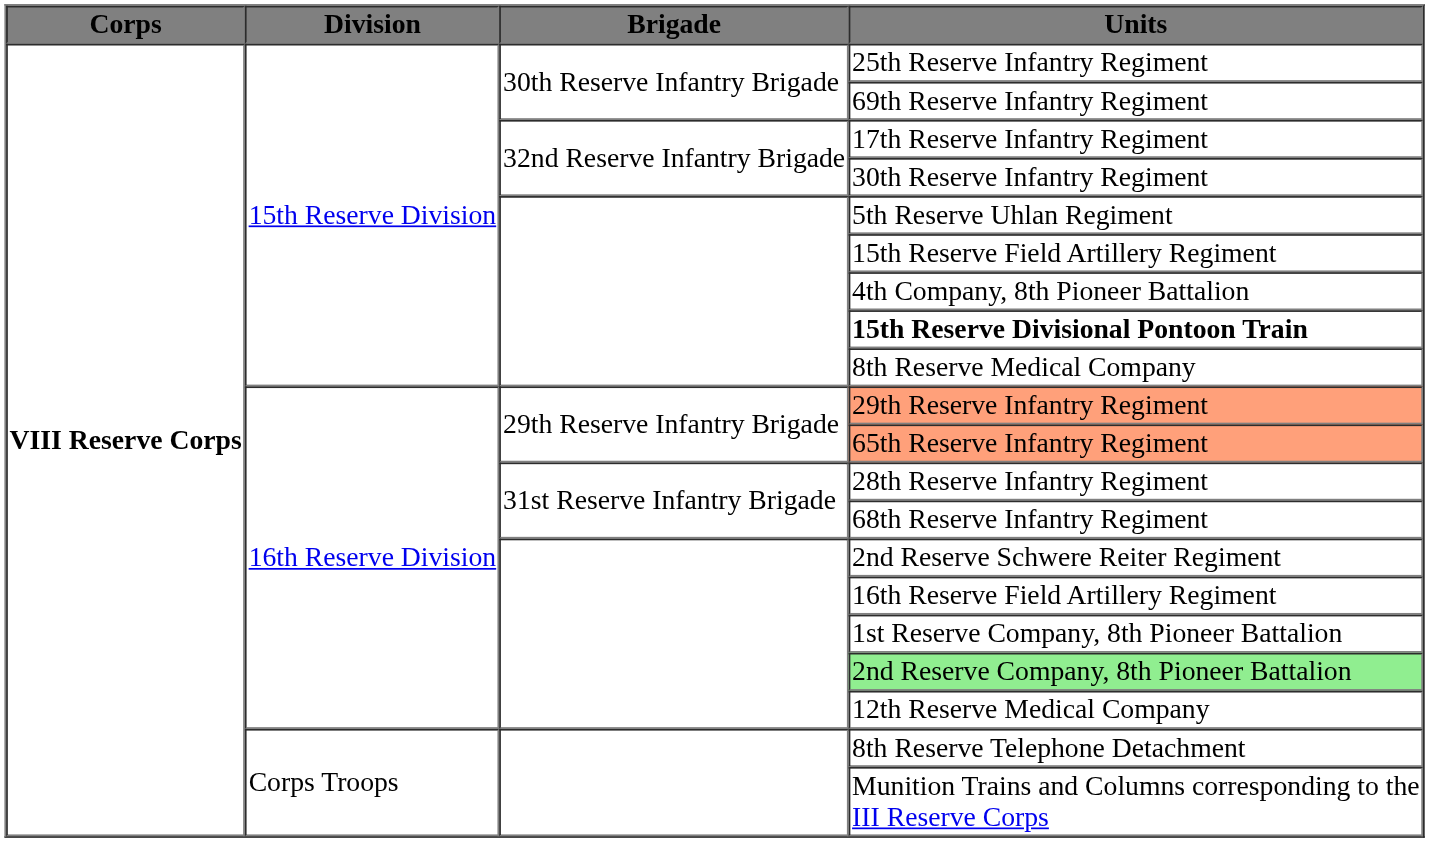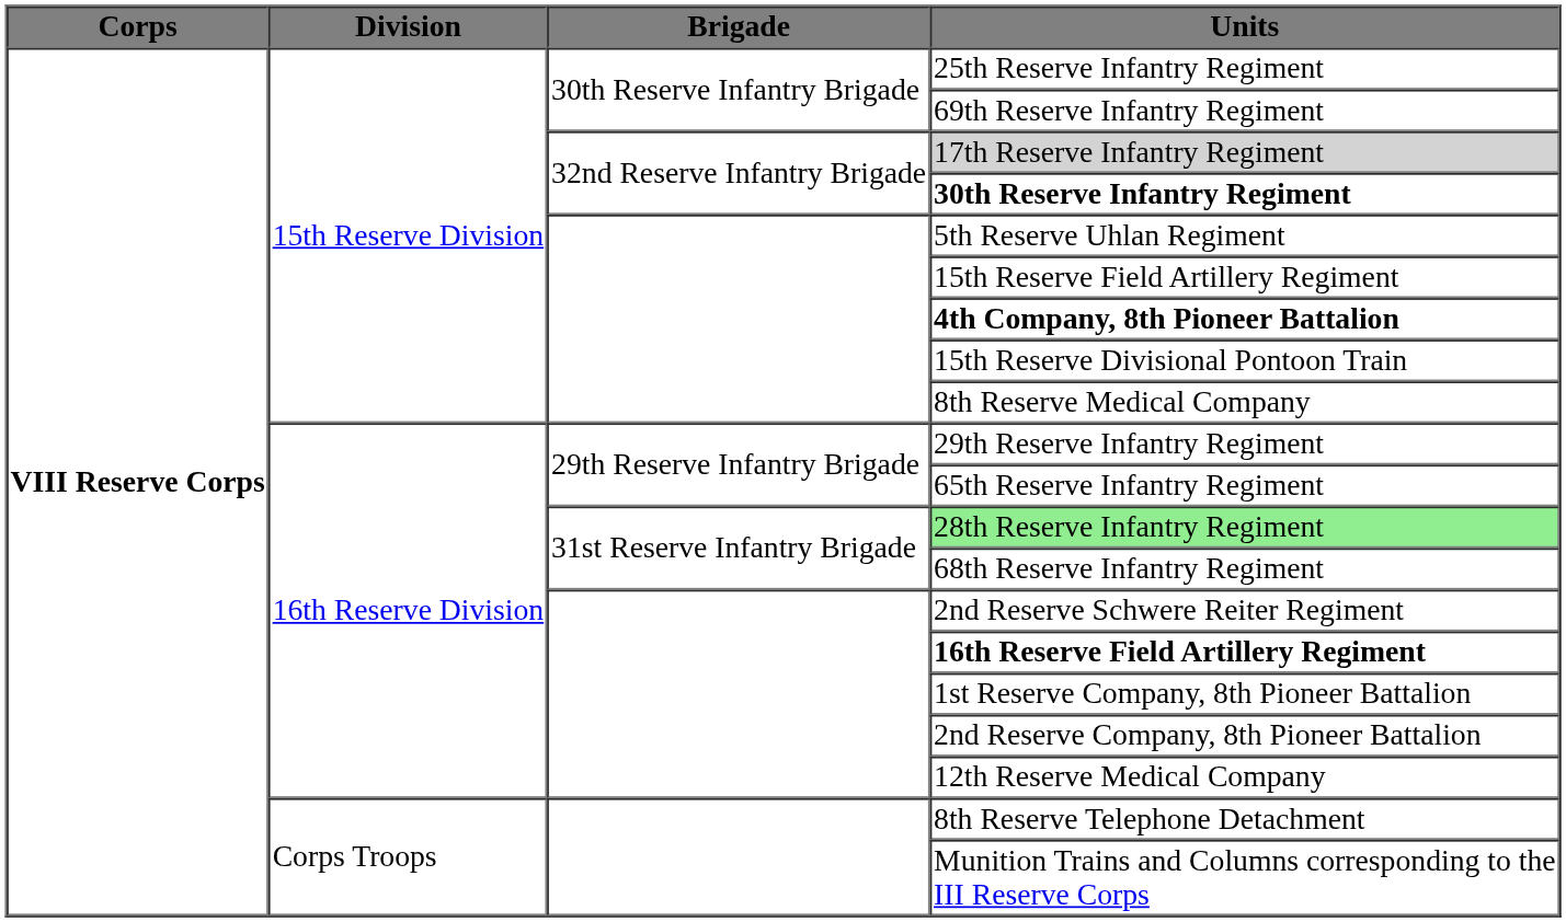17th Reserve Infantry Regiment | Units: no background -> lightgrey background
30th Reserve Infantry Regiment | Units: normal -> bold
4th Company, 8th Pioneer Battalion | Units: normal -> bold
15th Reserve Divisional Pontoon Train | Units: bold -> normal
29th Reserve Infantry Regiment | Units: lightsalmon background -> no background
65th Reserve Infantry Regiment | Units: lightsalmon background -> no background
28th Reserve Infantry Regiment | Units: no background -> lightgreen background
16th Reserve Field Artillery Regiment | Units: normal -> bold
2nd Reserve Company, 8th Pioneer Battalion | Units: lightgreen background -> no background
